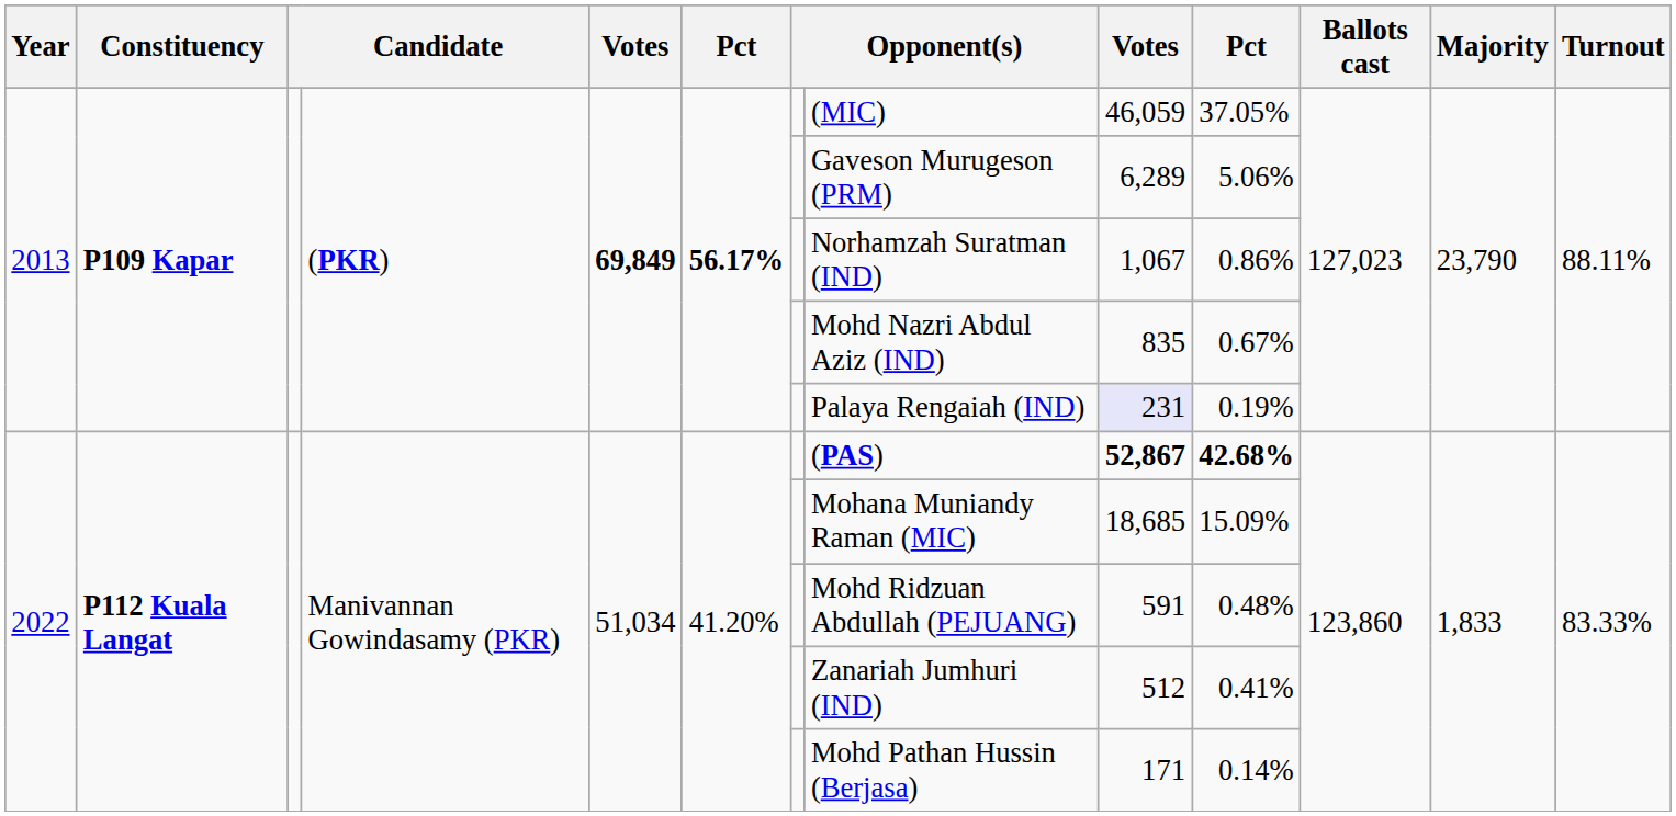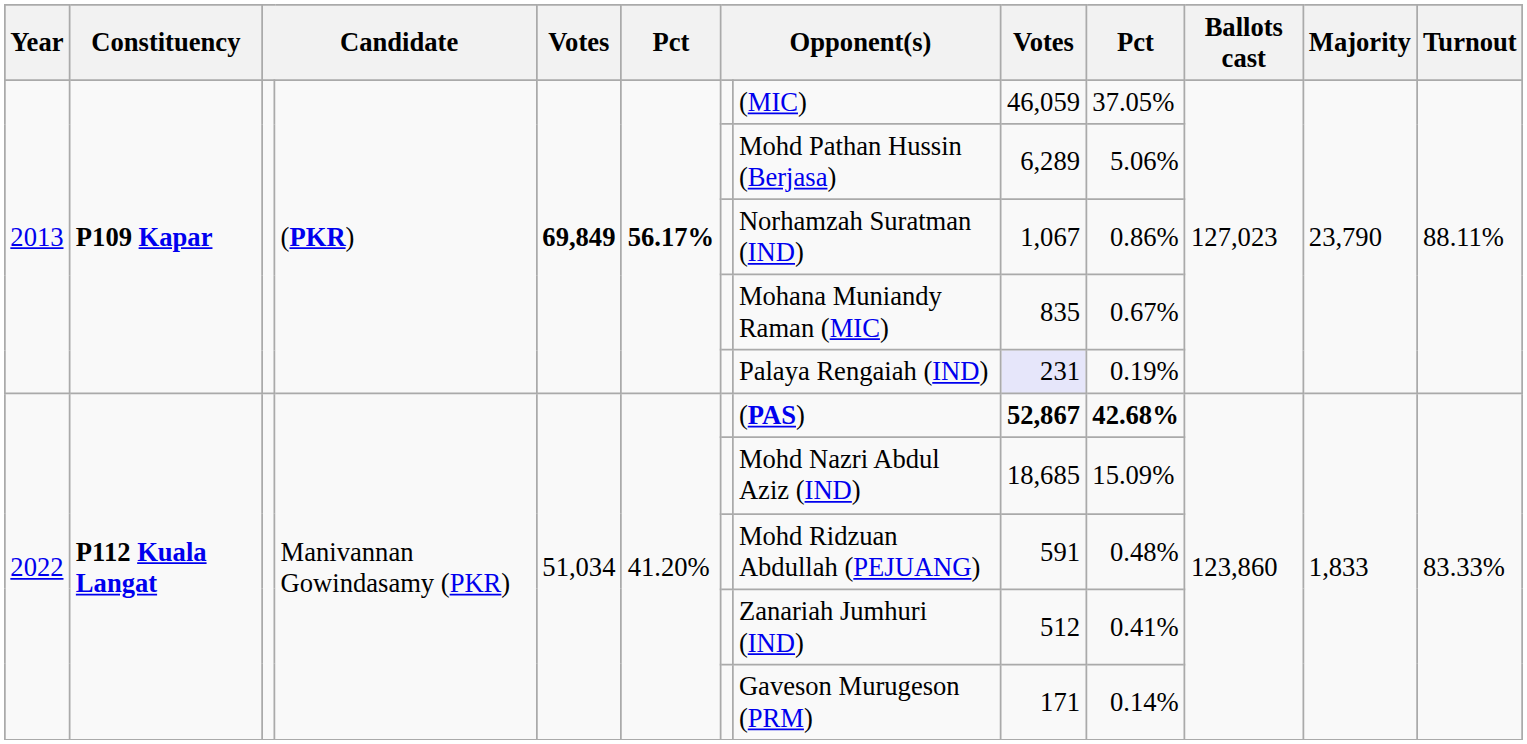row 3 | column 8: Gaveson Murugeson (PRM) -> Mohd Pathan Hussin (Berjasa)
row 5 | column 8: Mohd Nazri Abdul Aziz (IND) -> Mohana Muniandy Raman (MIC)
row 8 | column 8: Mohana Muniandy Raman (MIC) -> Mohd Nazri Abdul Aziz (IND)
row 11 | column 8: Mohd Pathan Hussin (Berjasa) -> Gaveson Murugeson (PRM)
